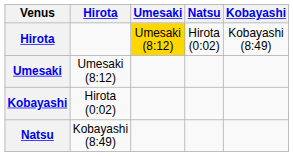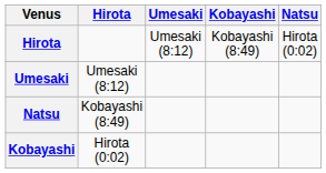columns swapped: Natsu <-> Kobayashi
row 2 | Umesaki: gold background -> no background
row 4 | Venus: Kobayashi -> Natsu
row 4 | Hirota: Hirota (0:02) -> Kobayashi (8:49)
row 5 | Venus: Natsu -> Kobayashi
row 5 | Hirota: Kobayashi (8:49) -> Hirota (0:02)
